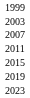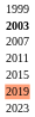2003 | column 1: normal -> bold
2019 | column 1: no background -> lightsalmon background
